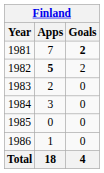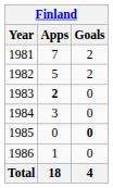1981 | Goals: bold -> normal
1982 | Apps: bold -> normal
1983 | Apps: normal -> bold
1985 | Goals: normal -> bold
